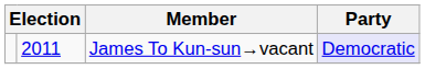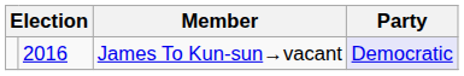James To Kun-sun→vacant | column 2: 2011 -> 2016
